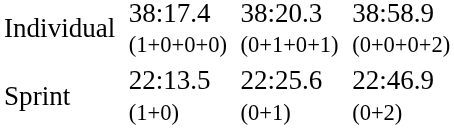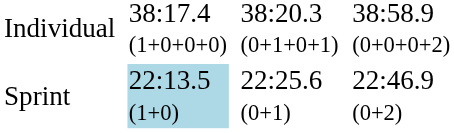Sprint | column 2: no background -> lightblue background
